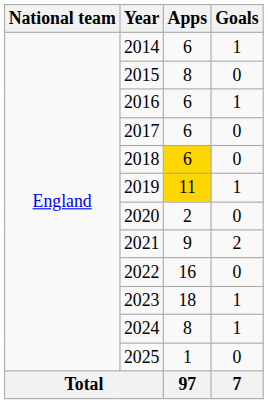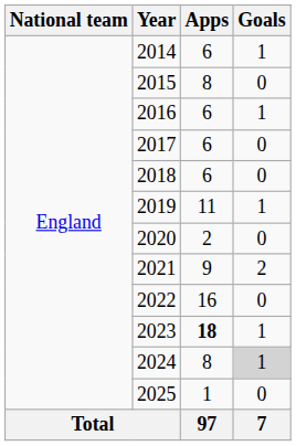2018 | Apps: gold background -> no background
2019 | Apps: gold background -> no background
2023 | Apps: normal -> bold
2024 | Goals: no background -> lightgrey background
